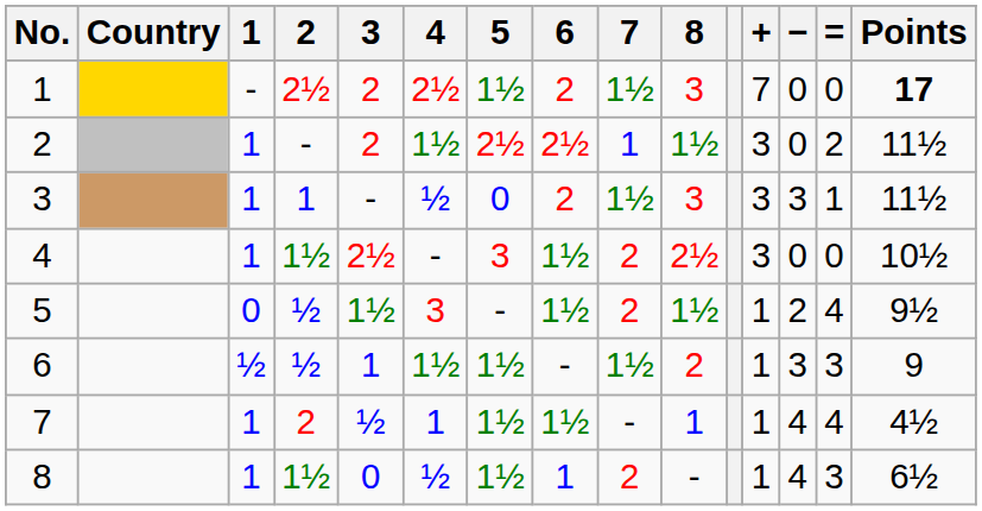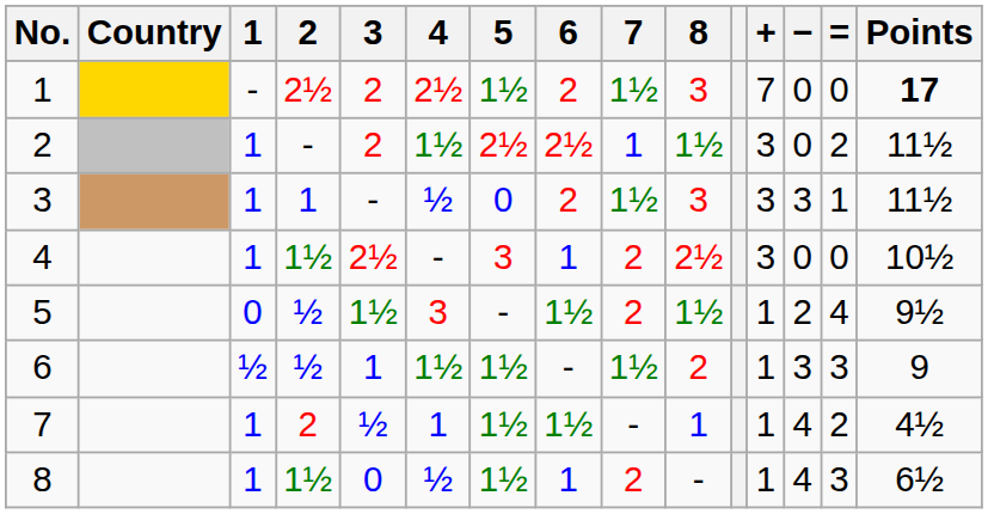row 5 | 6: 1½ -> 1
row 8 | =: 4 -> 2
